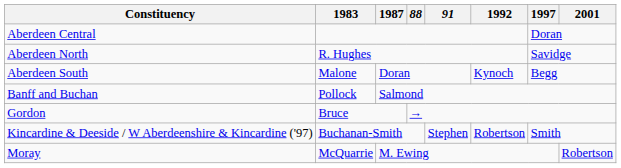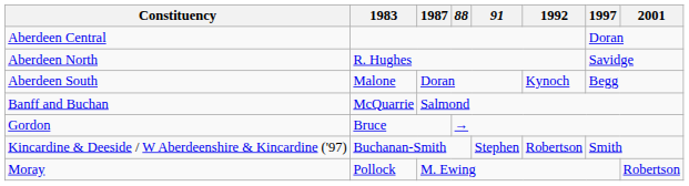Banff and Buchan | 1983: Pollock -> McQuarrie
Moray | 1983: McQuarrie -> Pollock
